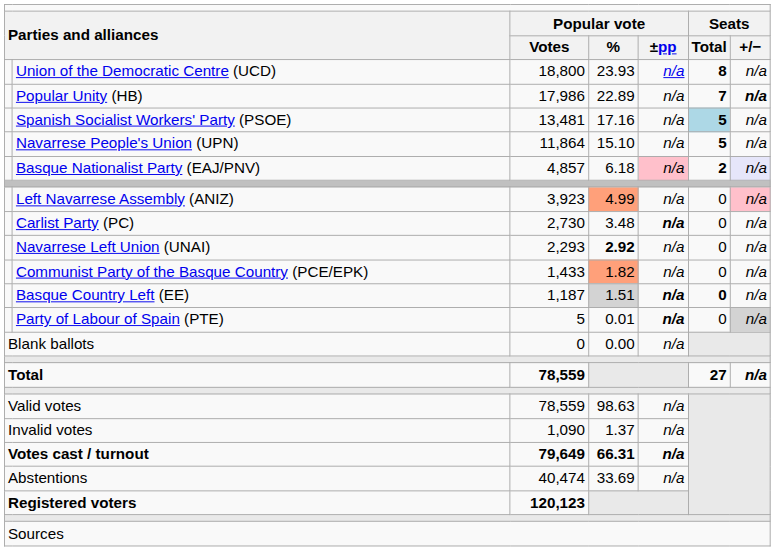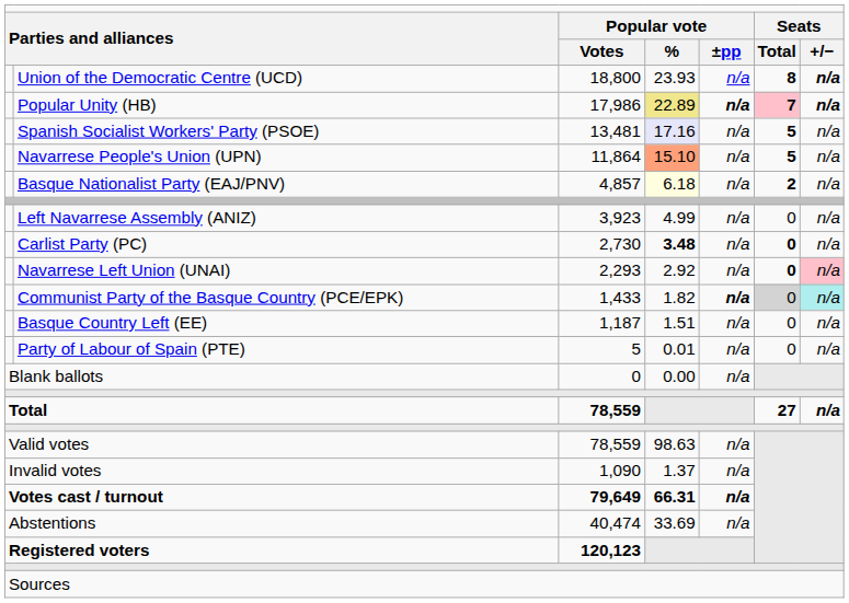Union of the Democratic Centre (UCD) | column 7: normal -> bold
Popular Unity (HB) | column 4: no background -> khaki background
Popular Unity (HB) | column 5: normal -> bold
Popular Unity (HB) | column 6: no background -> pink background
Spanish Socialist Workers' Party (PSOE) | column 4: no background -> lavender background
Spanish Socialist Workers' Party (PSOE) | column 6: lightblue background -> no background
Navarrese People's Union (UPN) | column 4: no background -> lightsalmon background
Basque Nationalist Party (EAJ/PNV) | column 4: no background -> lightyellow background
Basque Nationalist Party (EAJ/PNV) | column 5: pink background -> no background
Basque Nationalist Party (EAJ/PNV) | column 7: lavender background -> no background
Left Navarrese Assembly (ANIZ) | column 4: lightsalmon background -> no background
Left Navarrese Assembly (ANIZ) | column 7: pink background -> no background
Carlist Party (PC) | column 4: normal -> bold
Carlist Party (PC) | column 5: bold -> normal
Carlist Party (PC) | column 6: normal -> bold
Navarrese Left Union (UNAI) | column 4: bold -> normal
Navarrese Left Union (UNAI) | column 6: normal -> bold
Navarrese Left Union (UNAI) | column 7: no background -> pink background
Communist Party of the Basque Country (PCE/EPK) | column 4: lightsalmon background -> no background
Communist Party of the Basque Country (PCE/EPK) | column 5: normal -> bold
Communist Party of the Basque Country (PCE/EPK) | column 6: no background -> lightgrey background
Communist Party of the Basque Country (PCE/EPK) | column 7: no background -> paleturquoise background
Basque Country Left (EE) | column 4: lightgrey background -> no background
Basque Country Left (EE) | column 5: bold -> normal
Basque Country Left (EE) | column 6: bold -> normal
Party of Labour of Spain (PTE) | column 5: bold -> normal
Party of Labour of Spain (PTE) | column 7: lightgrey background -> no background
